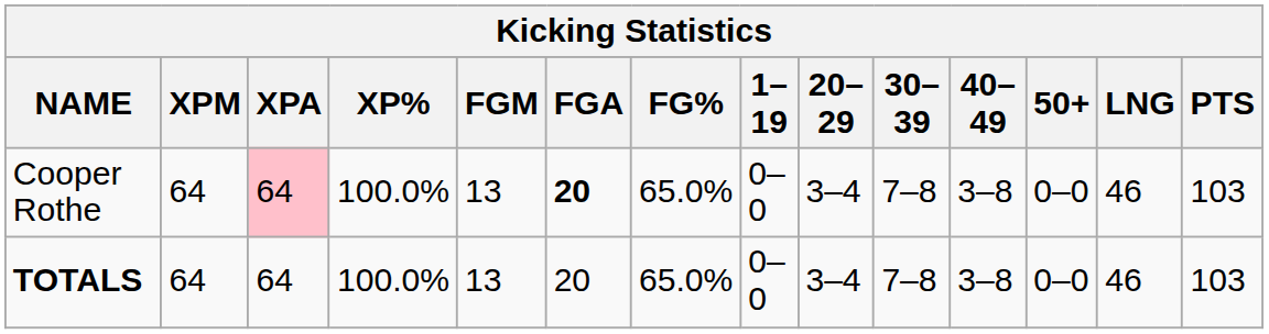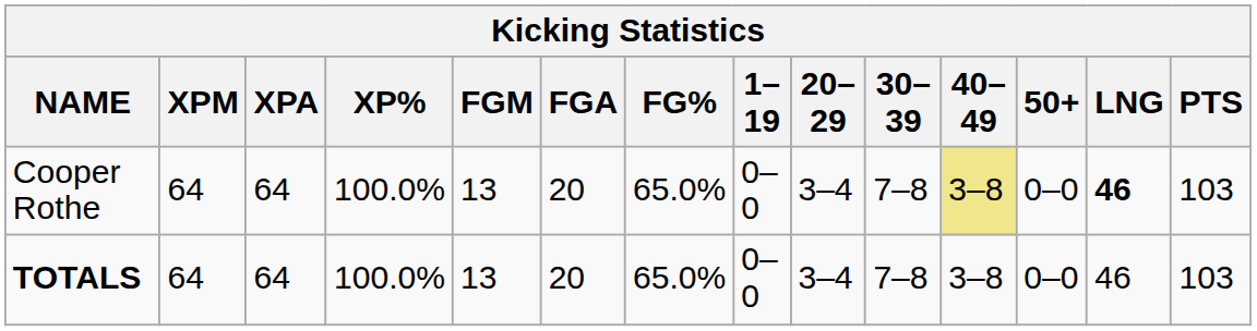Cooper Rothe | XPA: pink background -> no background
Cooper Rothe | FGA: bold -> normal
Cooper Rothe | 40–49: no background -> khaki background
Cooper Rothe | LNG: normal -> bold
